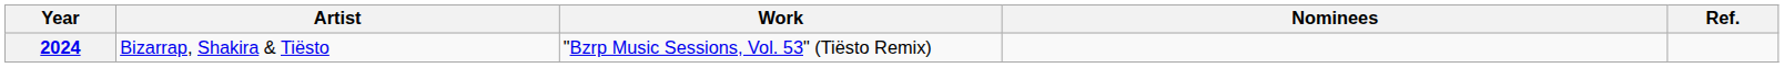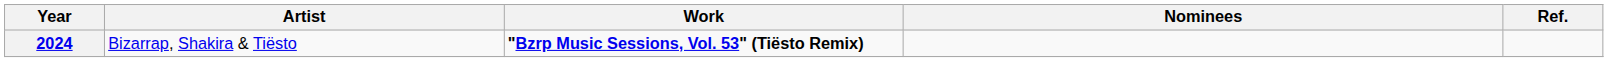2024 | Work: normal -> bold
